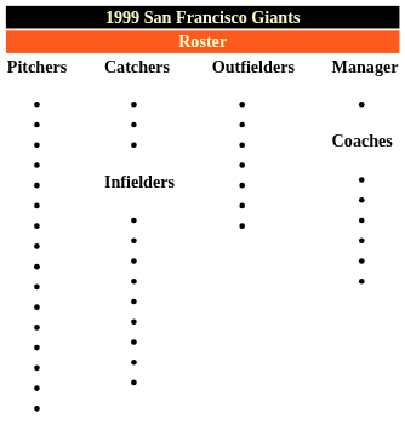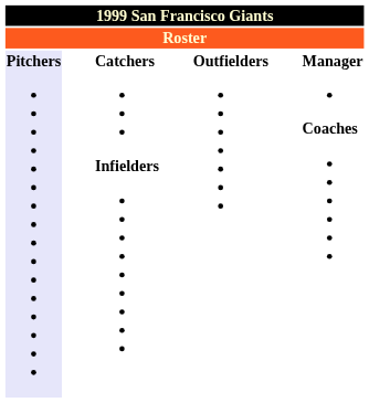Pitchers | column 1: no background -> lavender background
